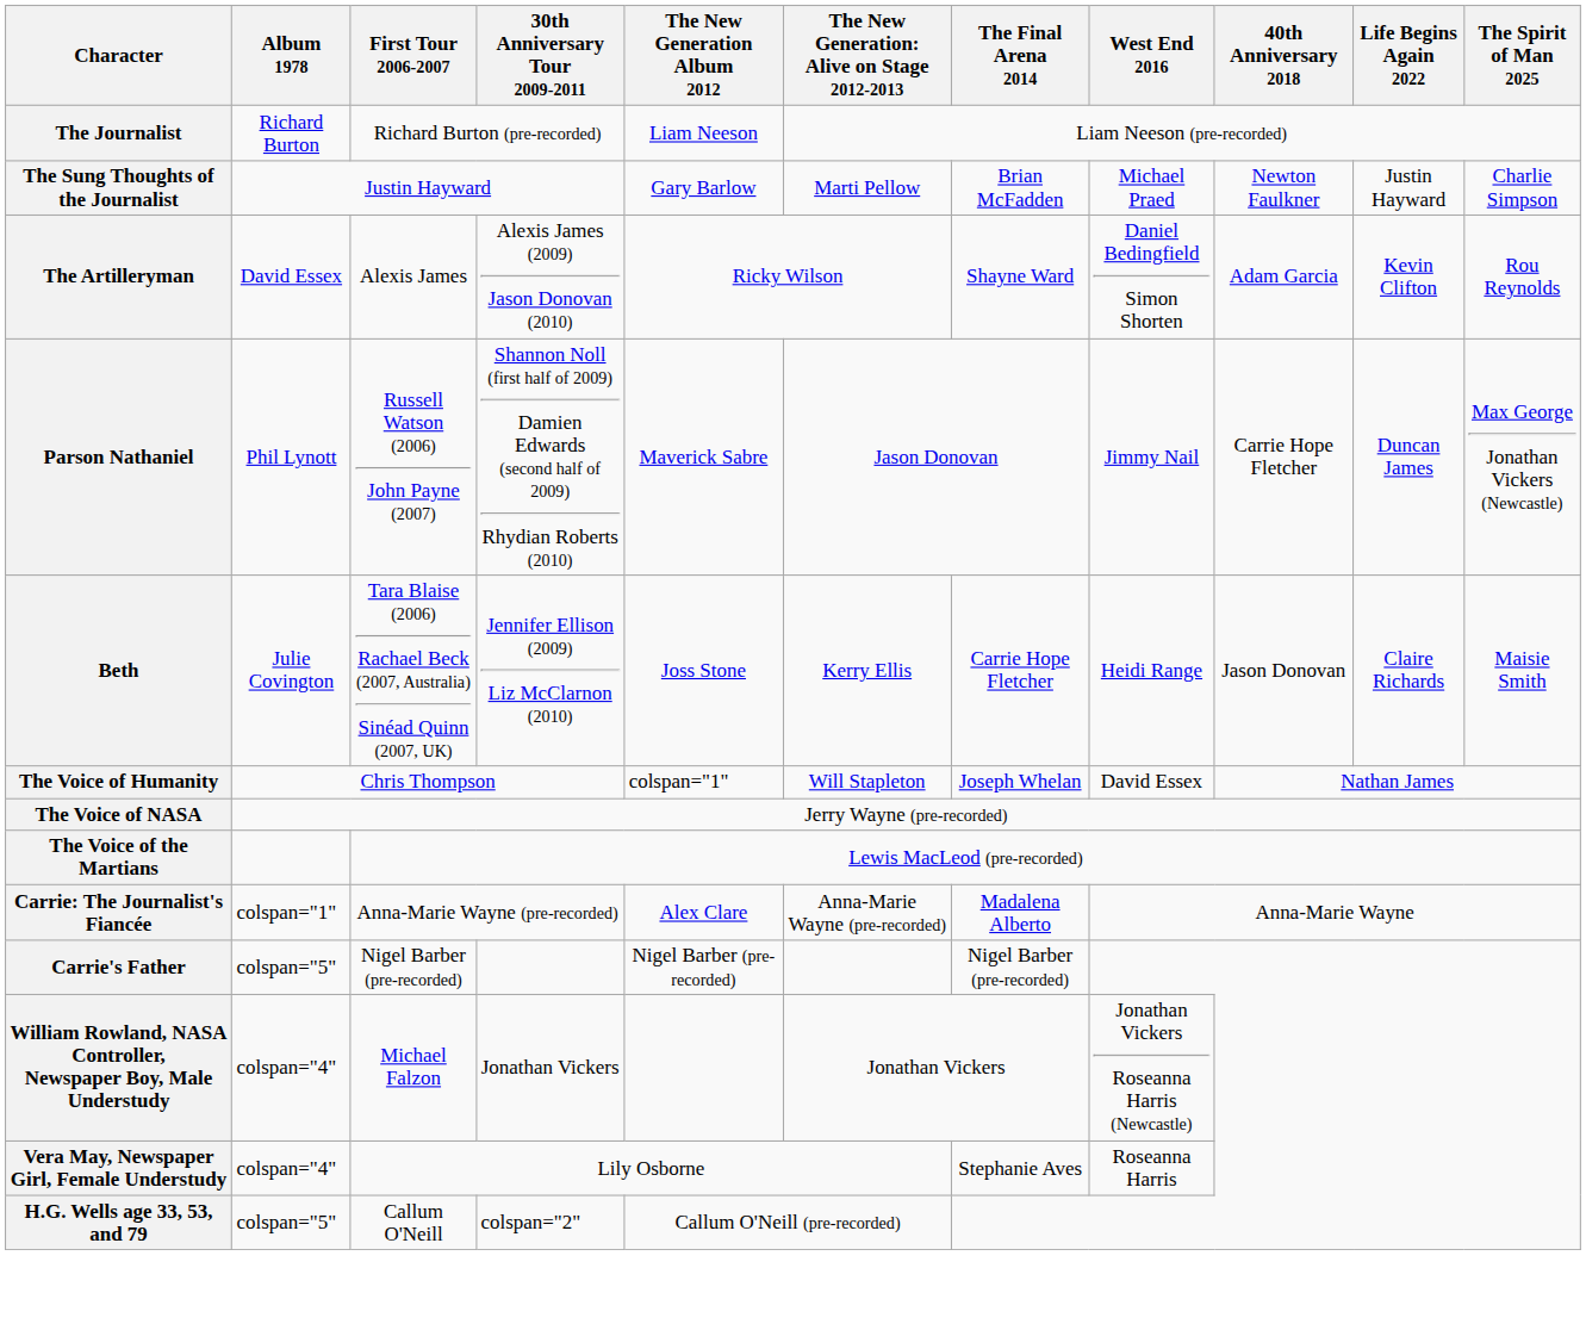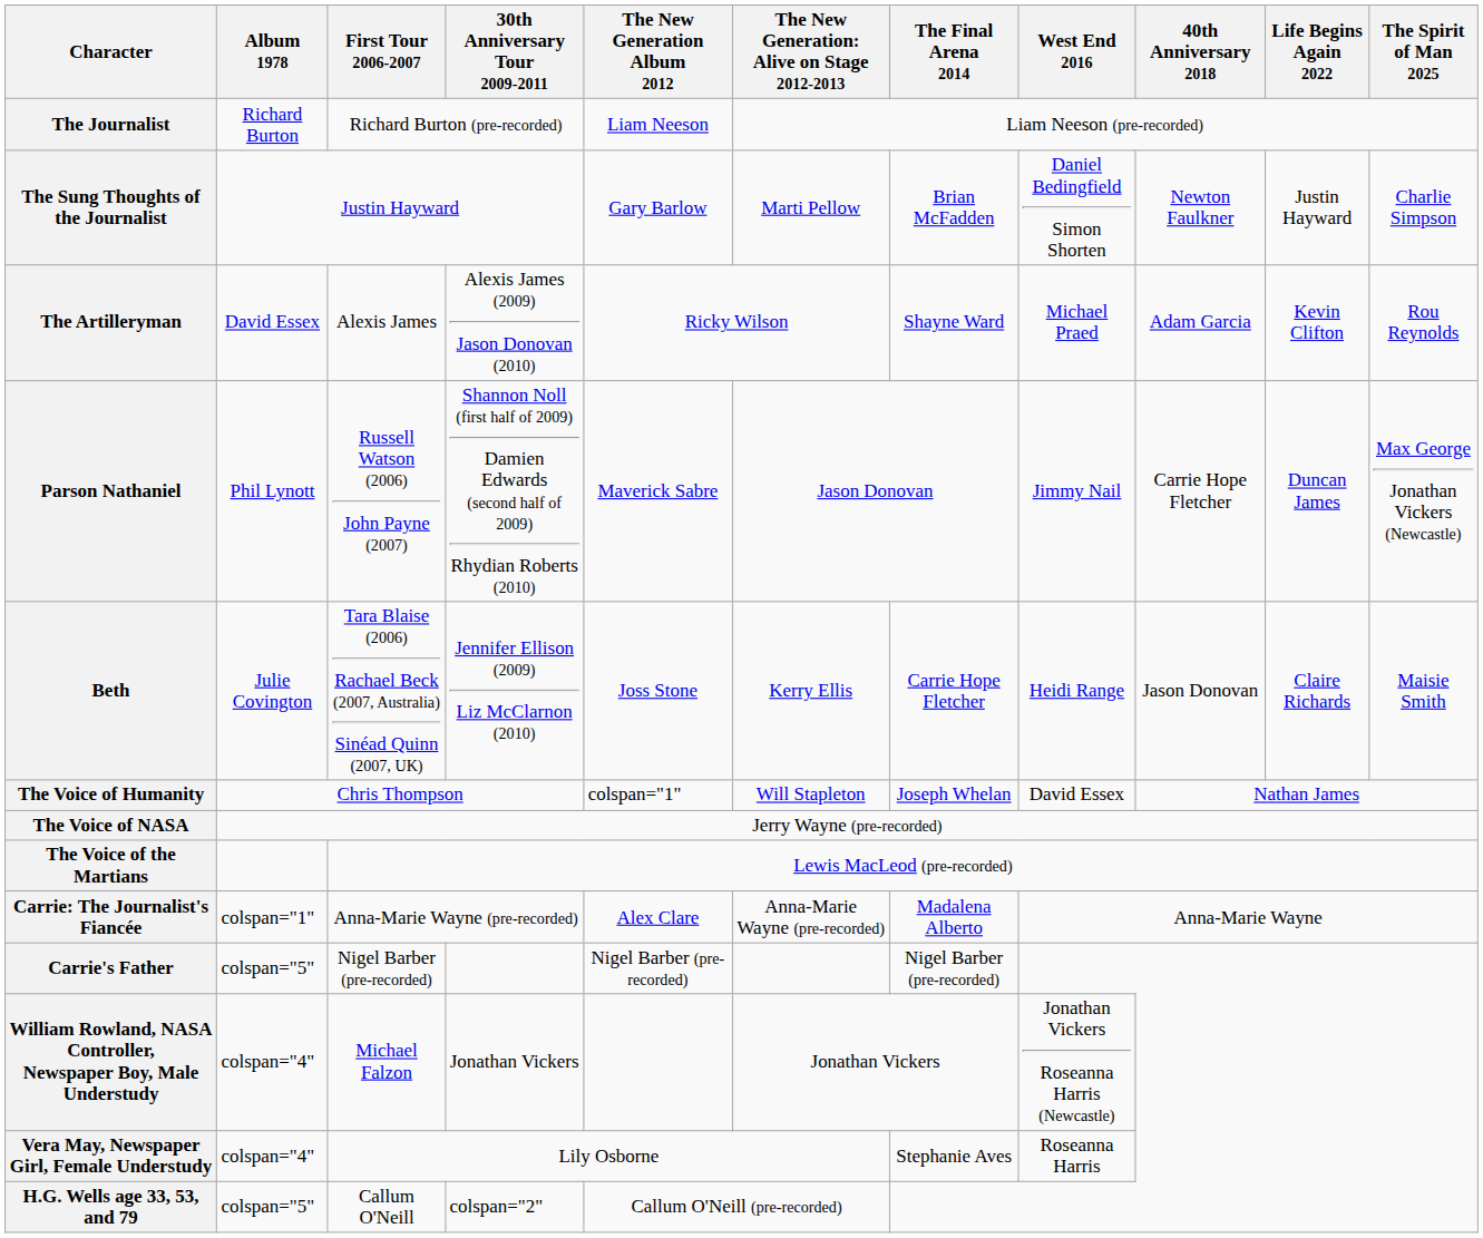The Sung Thoughts of the Journalist | West End 2016: Michael Praed -> Daniel Bedingfield Simon Shorten
The Artilleryman | West End 2016: Daniel Bedingfield Simon Shorten -> Michael Praed
